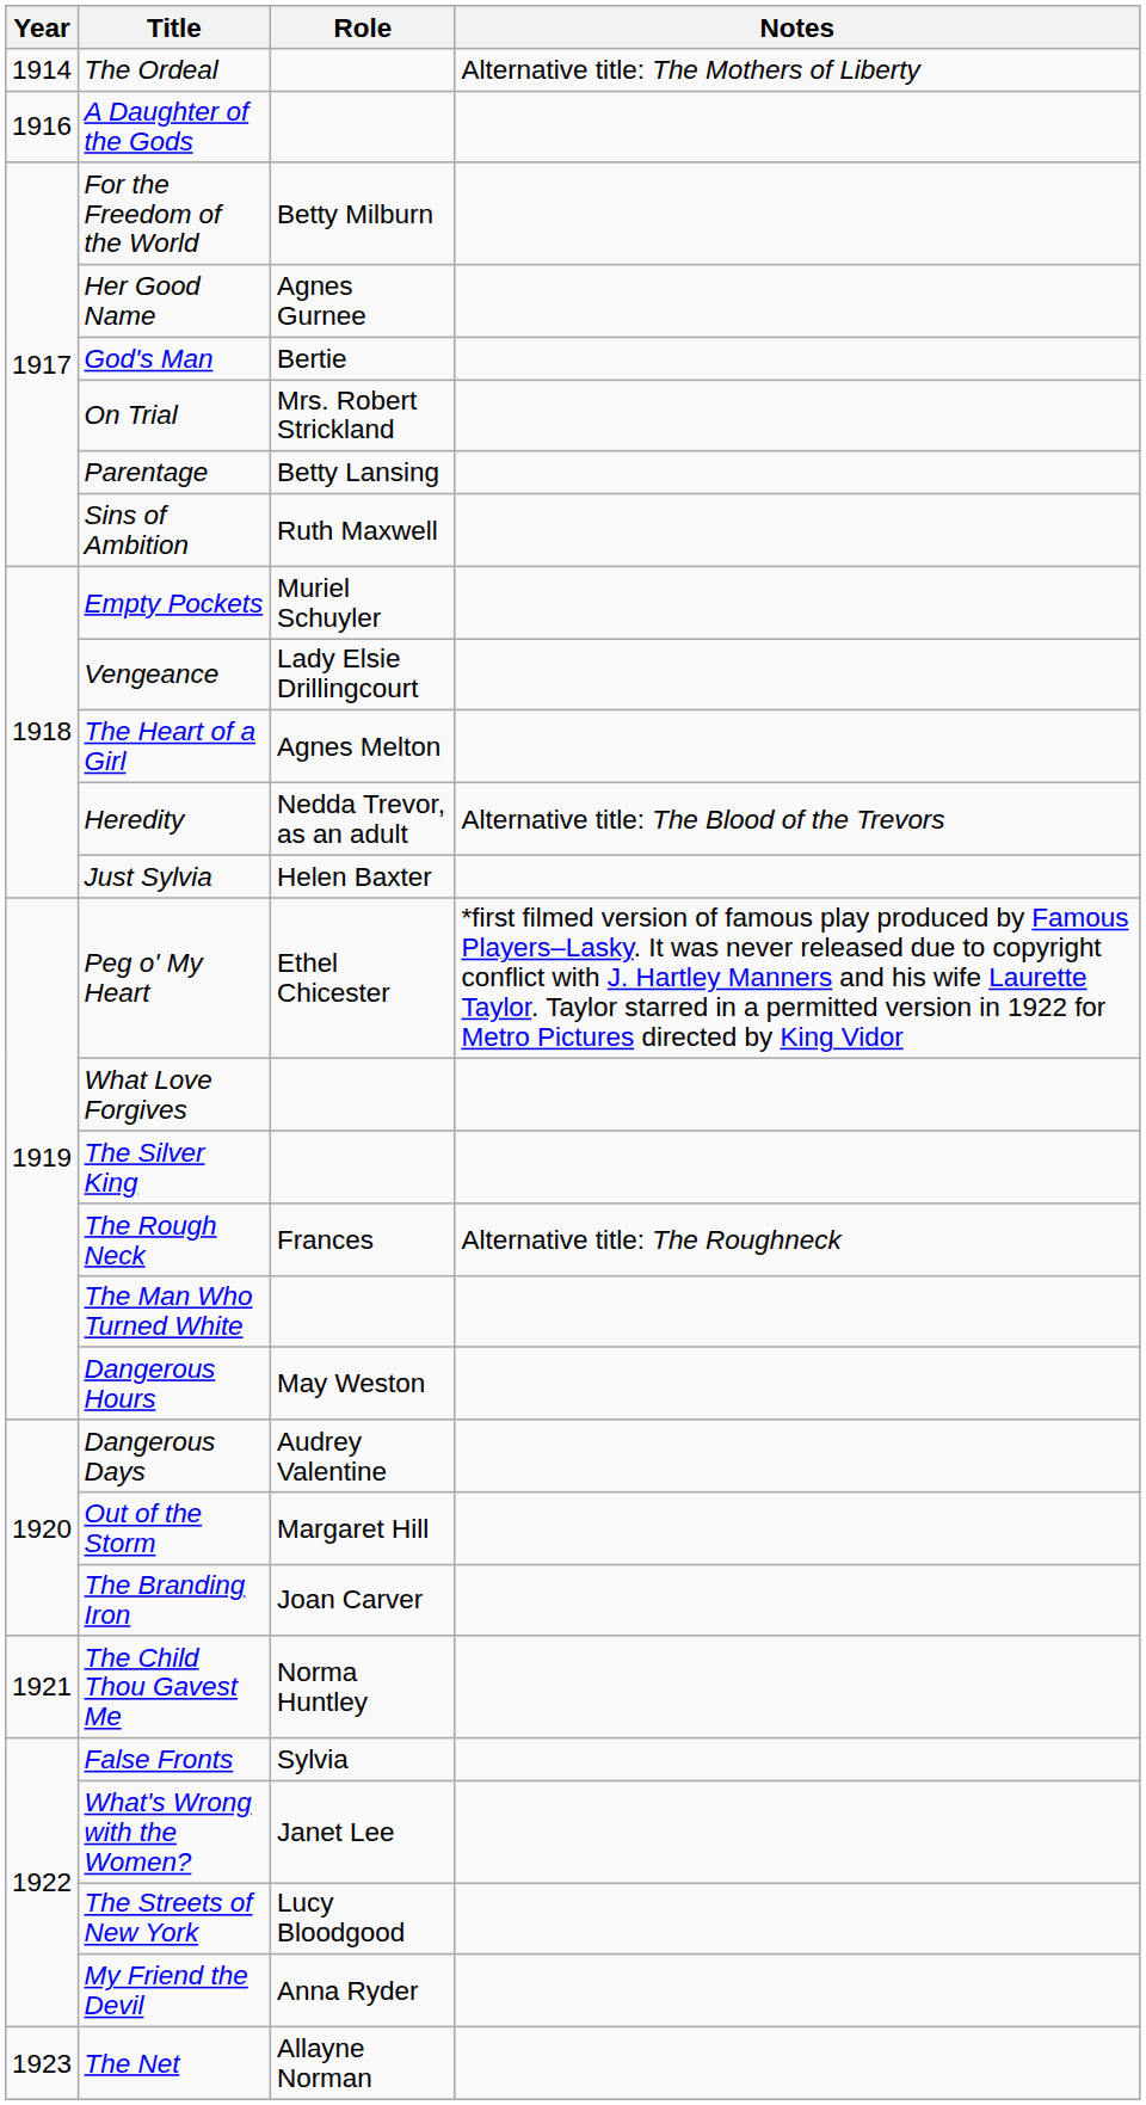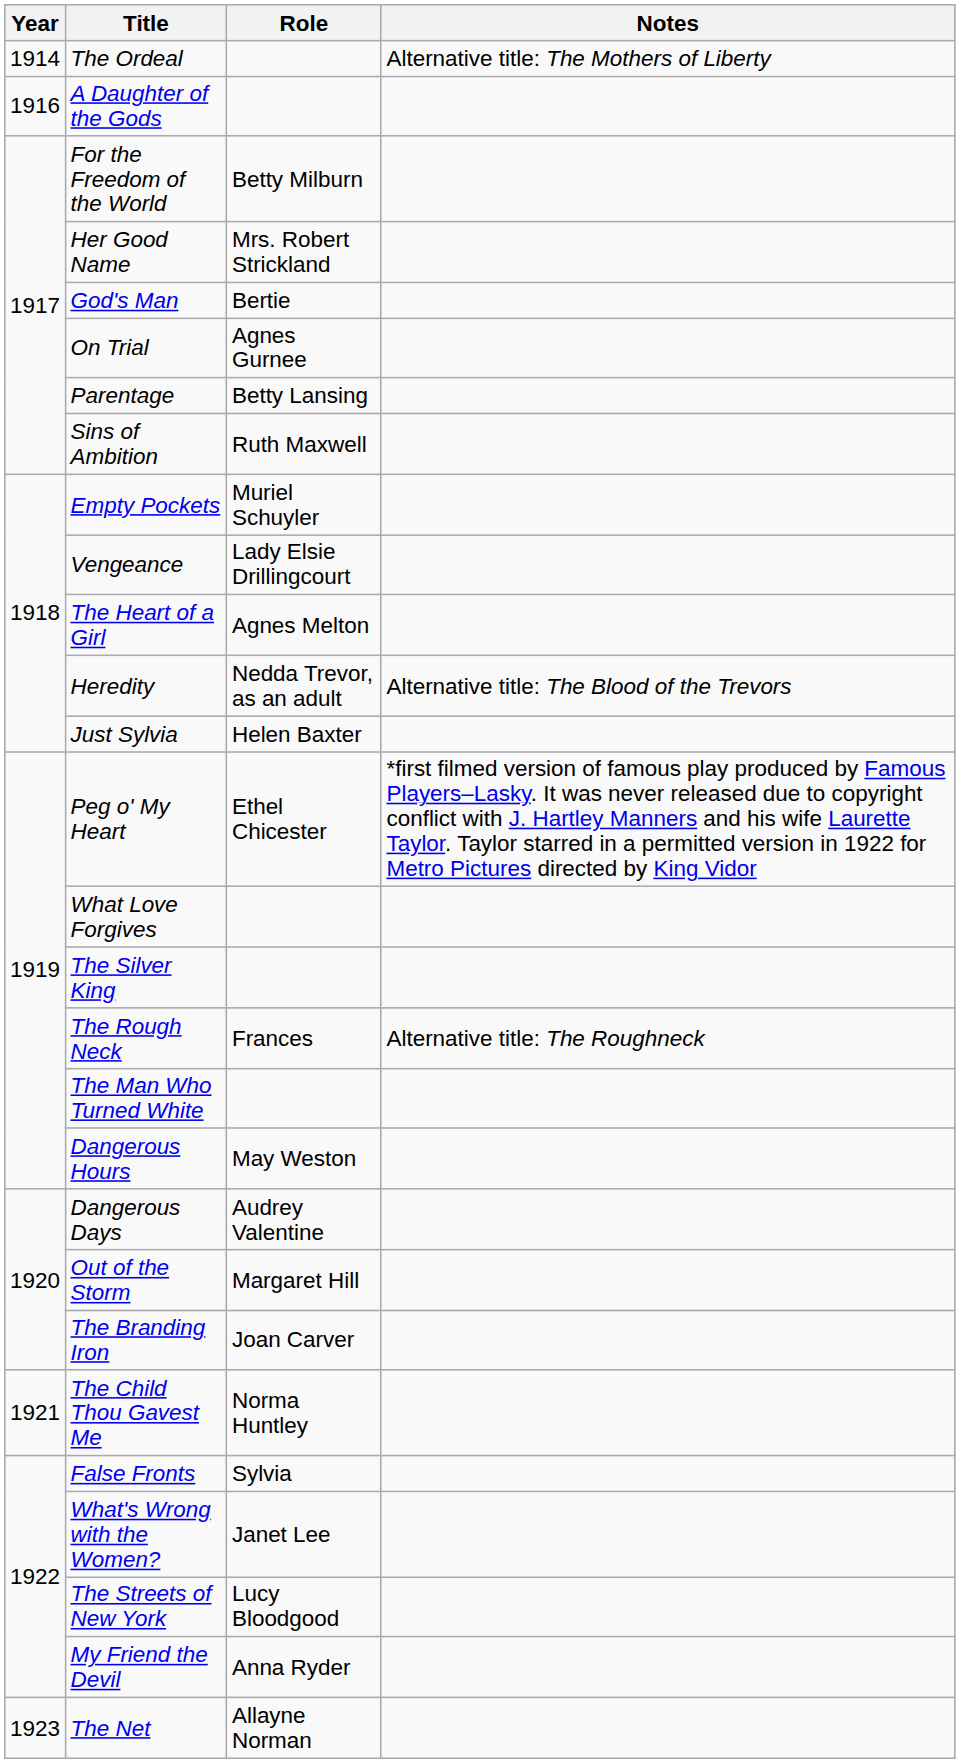Her Good Name | Role: Agnes Gurnee -> Mrs. Robert Strickland
On Trial | Role: Mrs. Robert Strickland -> Agnes Gurnee
